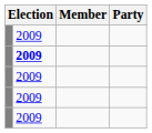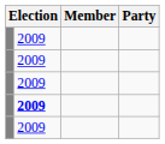row 3 | column 2: bold -> normal
row 5 | column 2: normal -> bold
